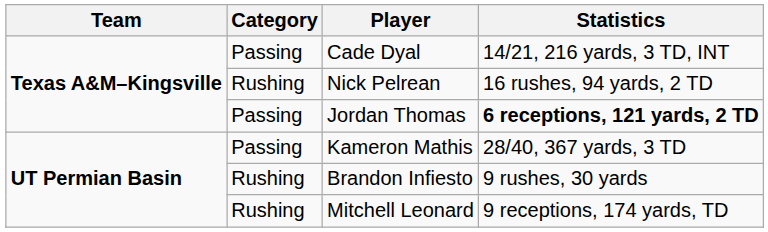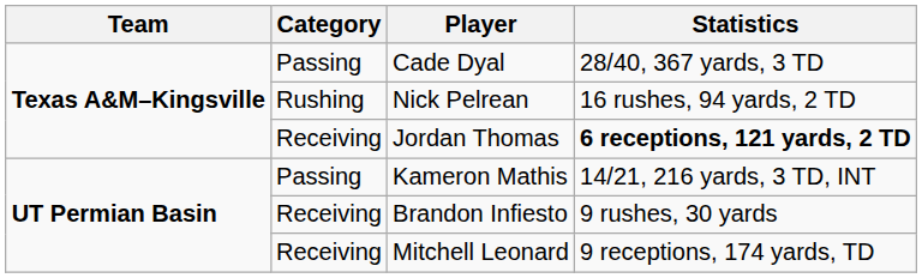Cade Dyal | Statistics: 14/21, 216 yards, 3 TD, INT -> 28/40, 367 yards, 3 TD
Jordan Thomas | Category: Passing -> Receiving
Kameron Mathis | Statistics: 28/40, 367 yards, 3 TD -> 14/21, 216 yards, 3 TD, INT
Brandon Infiesto | Category: Rushing -> Receiving
Mitchell Leonard | Category: Rushing -> Receiving
